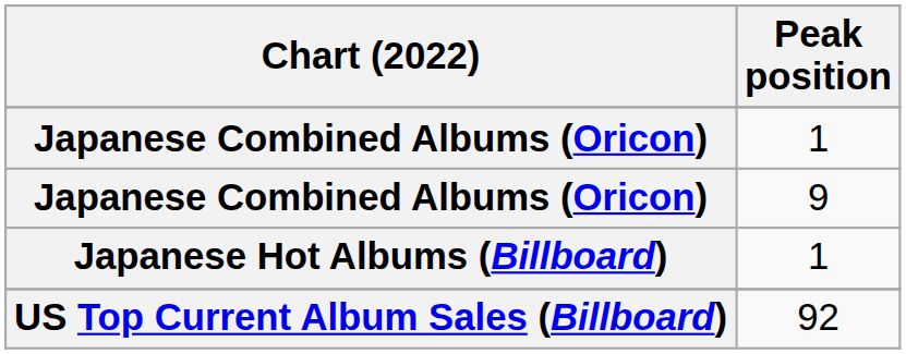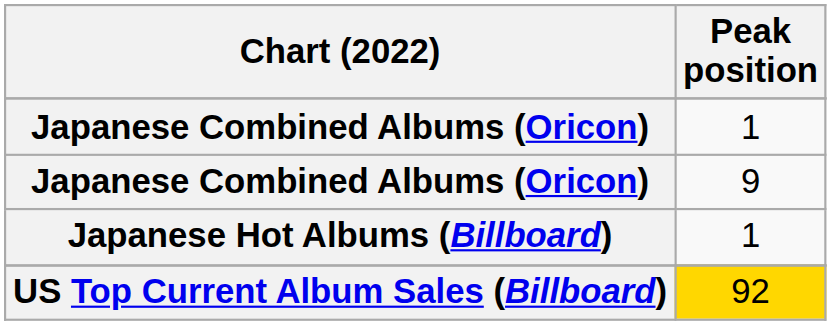row 5 | Peak position: no background -> gold background
